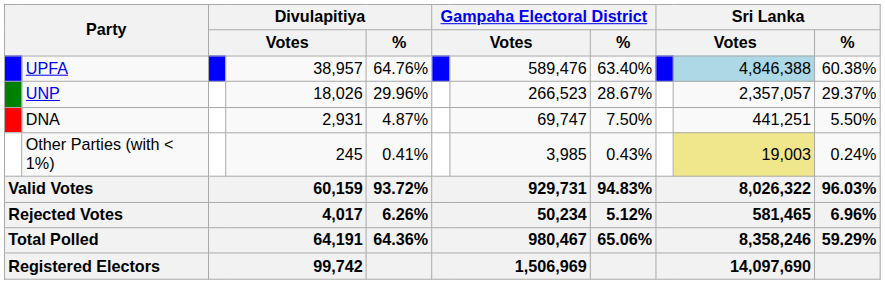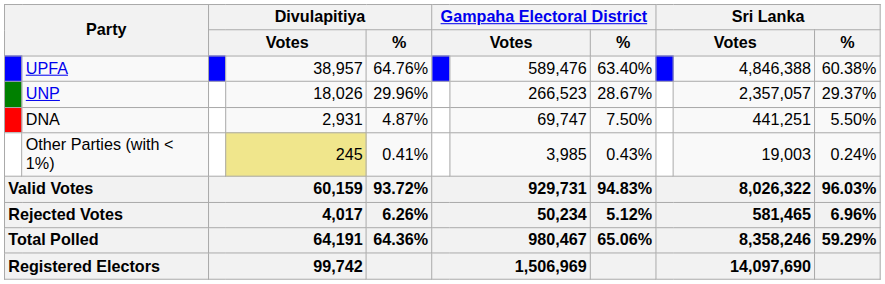UPFA | column 10: lightblue background -> no background
Other Parties (with < 1%) | column 4: no background -> khaki background
Other Parties (with < 1%) | column 10: khaki background -> no background
